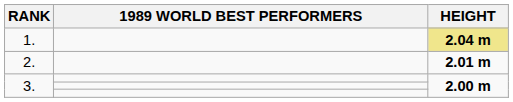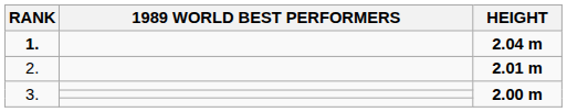1. | RANK: normal -> bold
1. | HEIGHT: khaki background -> no background
